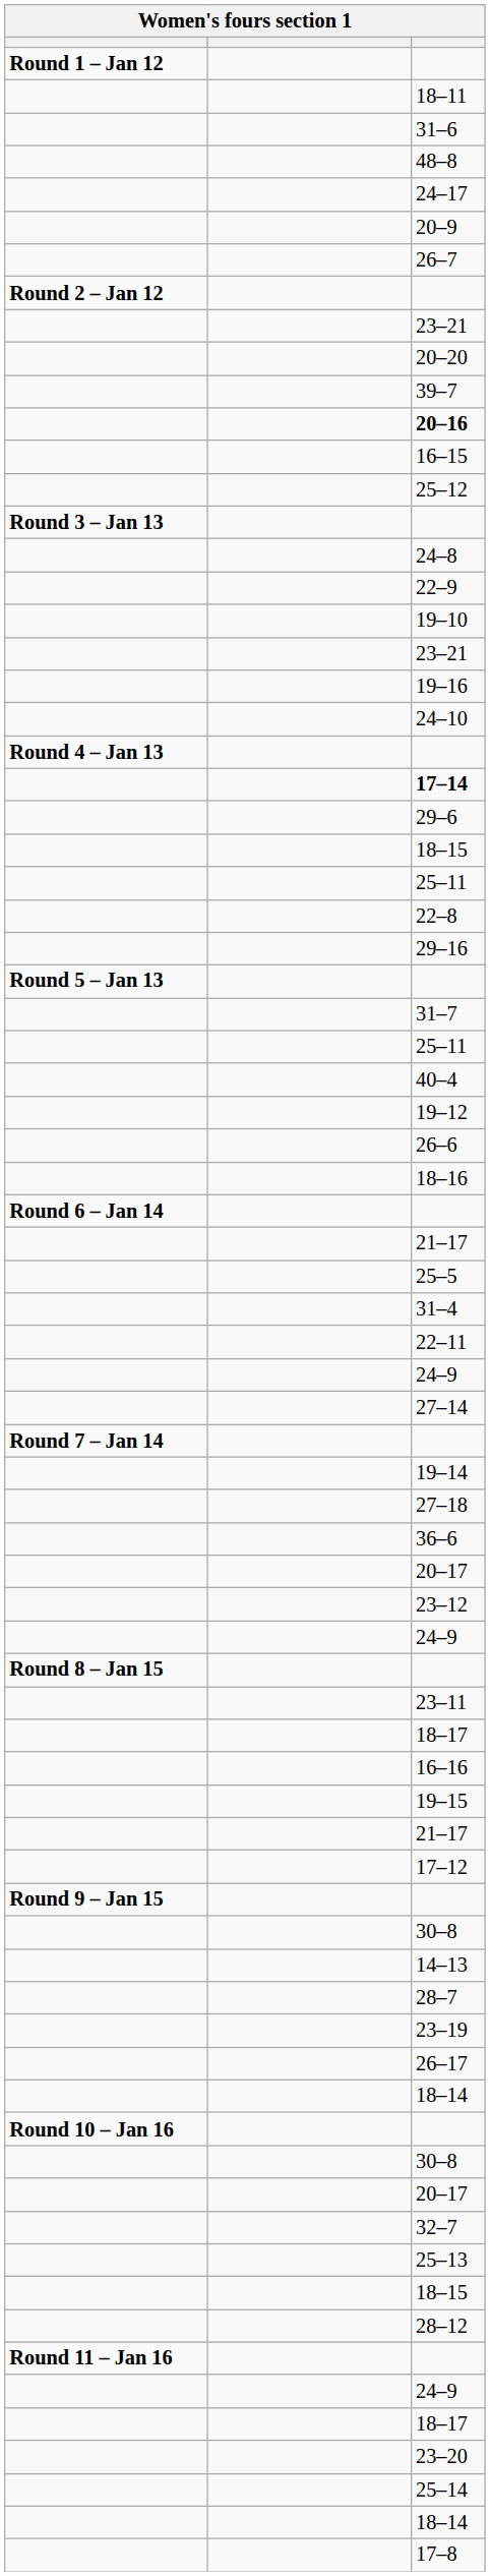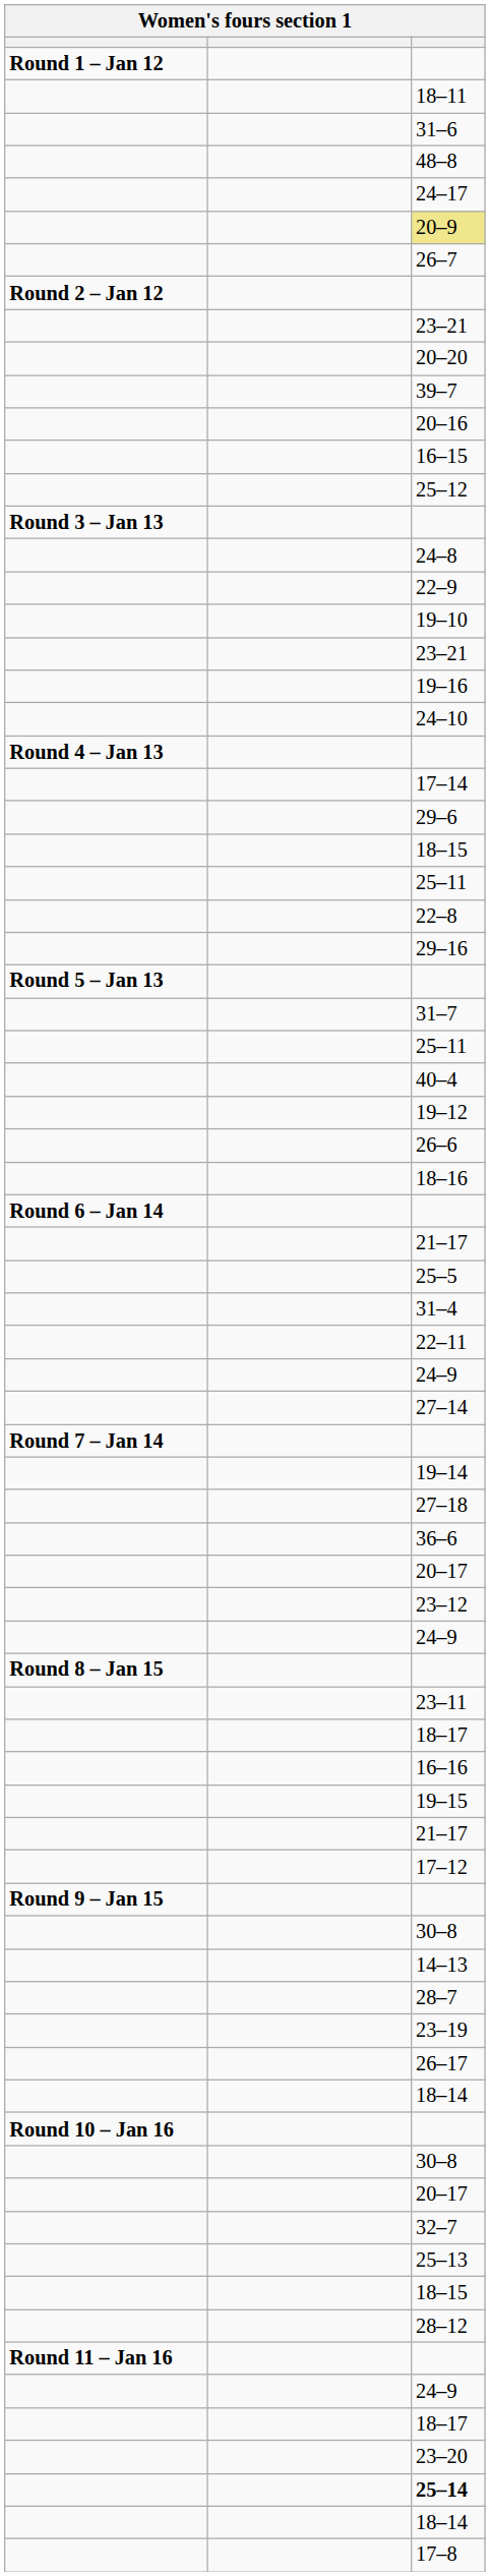20–9 | column 3: no background -> khaki background
20–16 | column 3: bold -> normal
17–14 | column 3: bold -> normal
25–14 | column 3: normal -> bold
